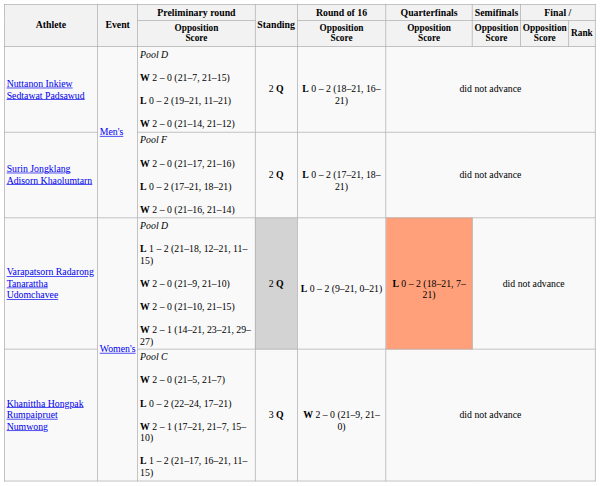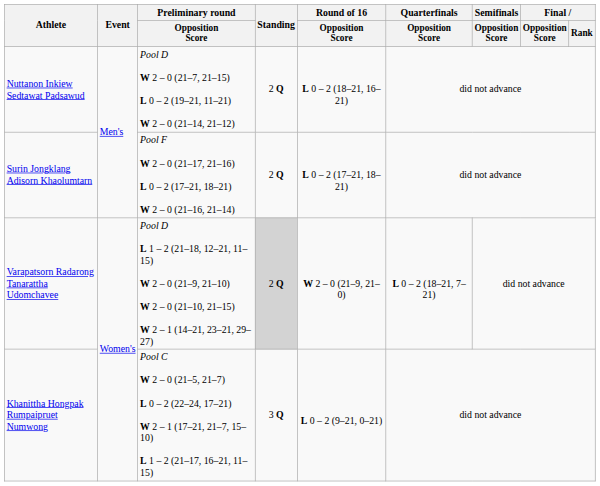Varapatsorn Radarong Tanarattha Udomchavee | Round of 16 / Opposition Score: L 0 – 2 (9–21, 0–21) -> W 2 – 0 (21–9, 21–0)
Varapatsorn Radarong Tanarattha Udomchavee | Quarterfinals / Opposition Score: lightsalmon background -> no background
Khanittha Hongpak Rumpaipruet Numwong | Round of 16 / Opposition Score: W 2 – 0 (21–9, 21–0) -> L 0 – 2 (9–21, 0–21)
